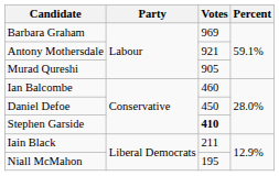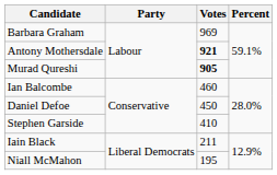Antony Mothersdale | Votes: normal -> bold
Murad Qureshi | Votes: normal -> bold
Stephen Garside | Votes: bold -> normal
